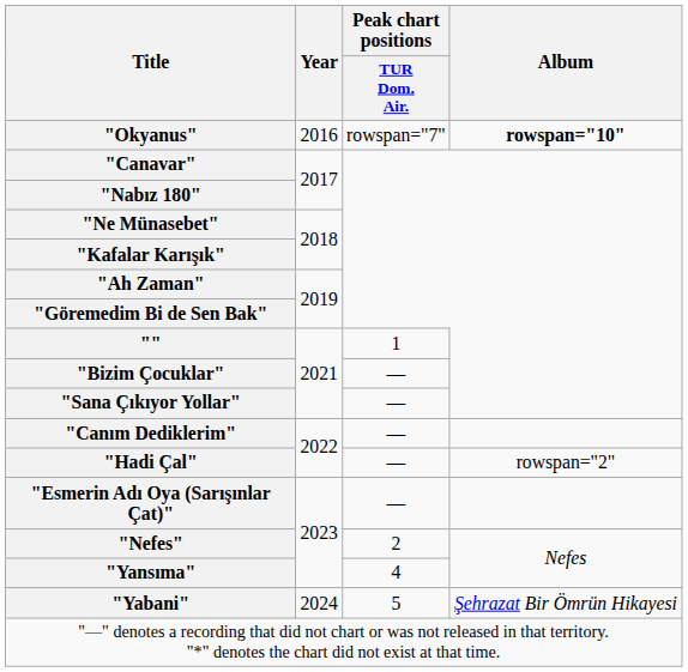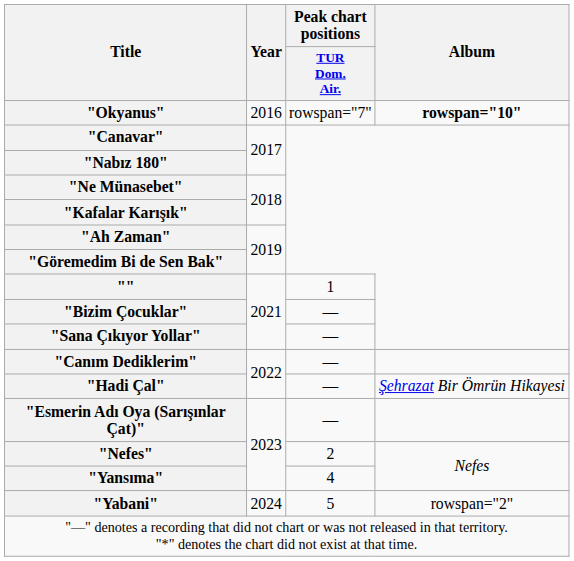"Hadi Çal" | Album: rowspan="2" -> Şehrazat Bir Ömrün Hikayesi
"Yabani" | Album: Şehrazat Bir Ömrün Hikayesi -> rowspan="2"
